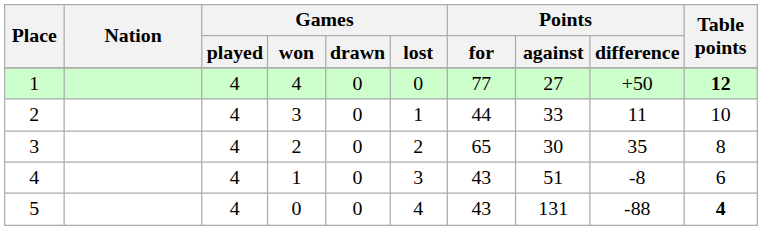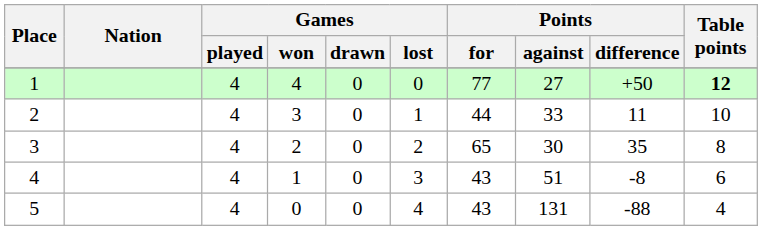5 | Table points: bold -> normal
